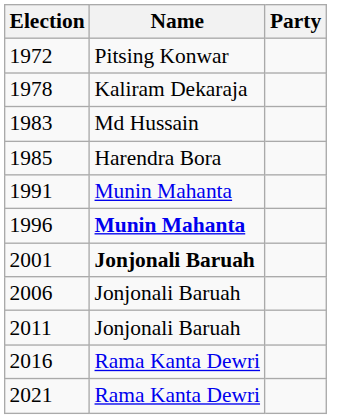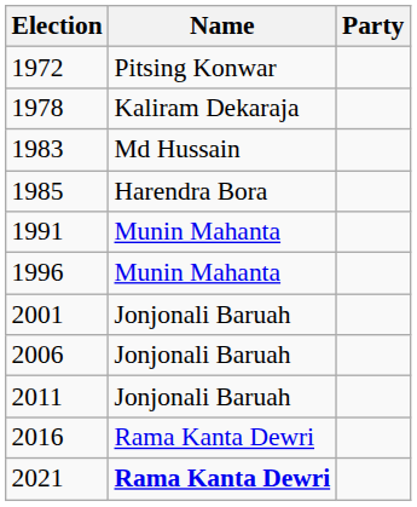1996 | Name: bold -> normal
2001 | Name: bold -> normal
2021 | Name: normal -> bold
